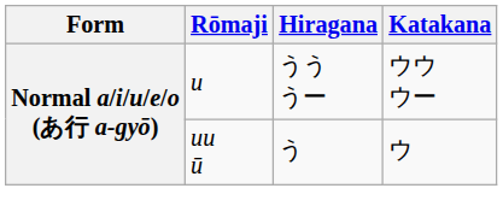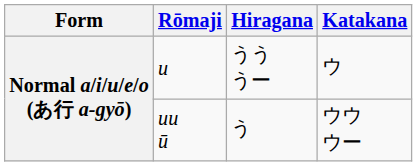u | Katakana: ウウ ウー -> ウ
uu ū | Katakana: ウ -> ウウ ウー
